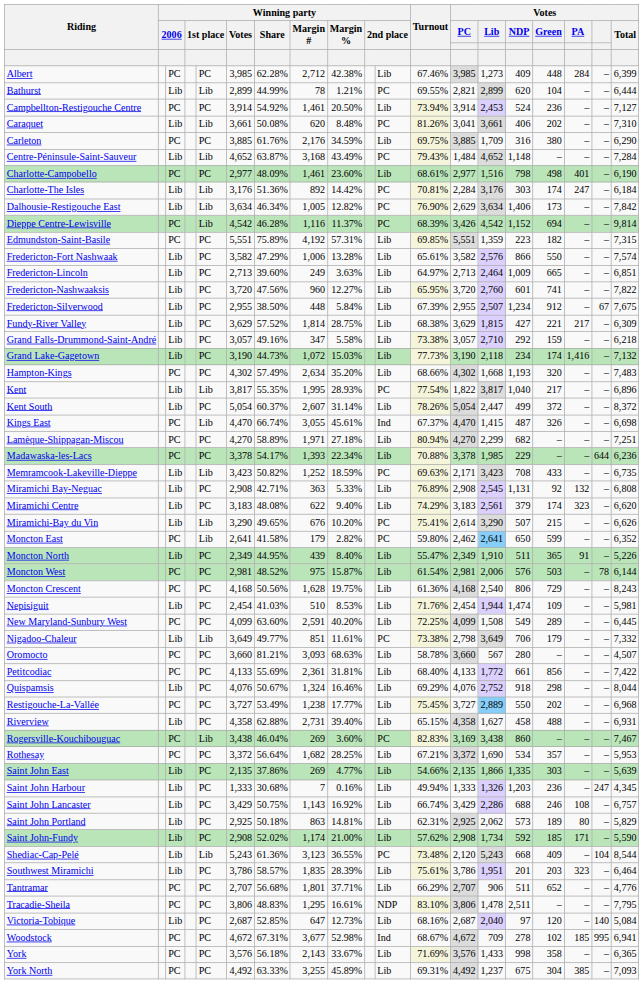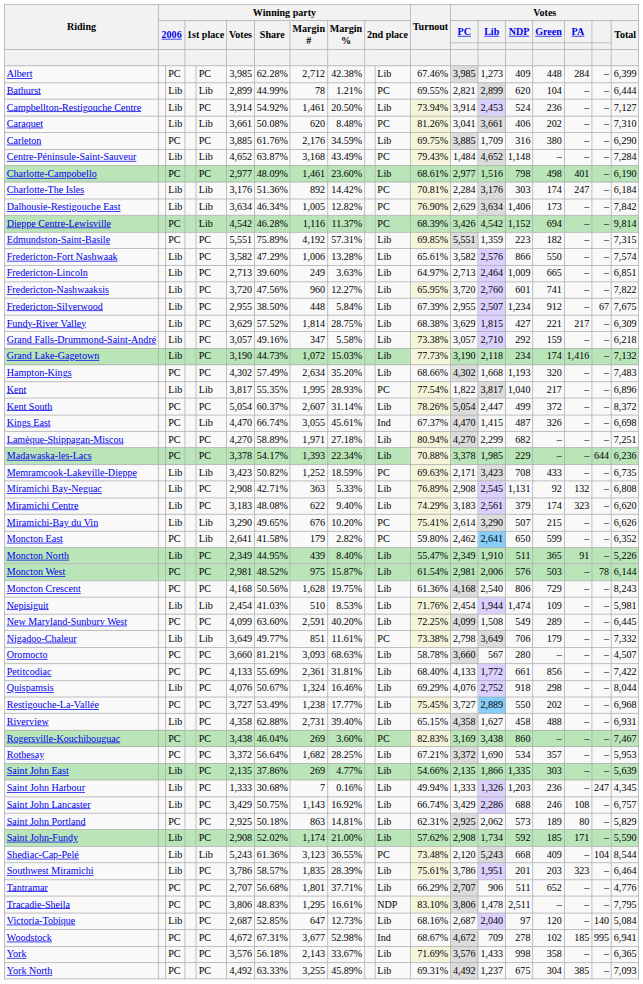Campbellton-Restigouche Centre | column 3: PC -> Lib
Kent South | column 3: Lib -> PC
Nepisiguit | column 5: PC -> Lib
Rogersville-Kouchibouguac | column 5: Lib -> PC
Saint John Portland | column 3: Lib -> PC
